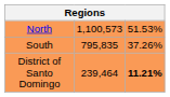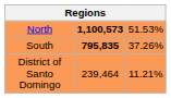North | column 2: normal -> bold
South | column 2: normal -> bold
District of Santo Domingo | column 3: bold -> normal
